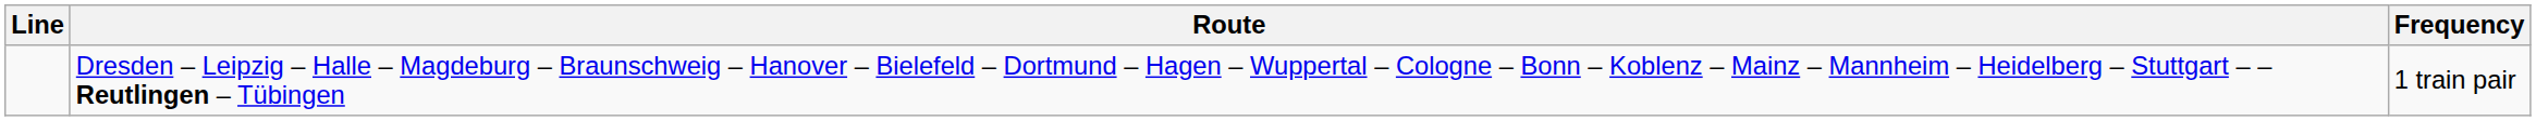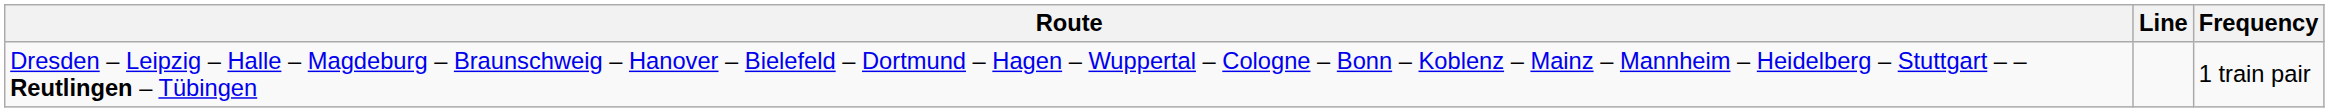columns swapped: Line <-> Route
